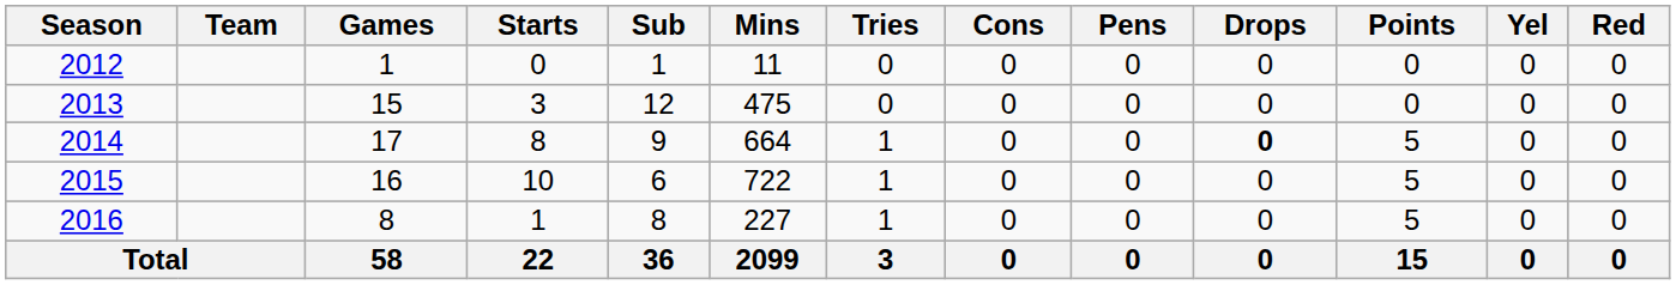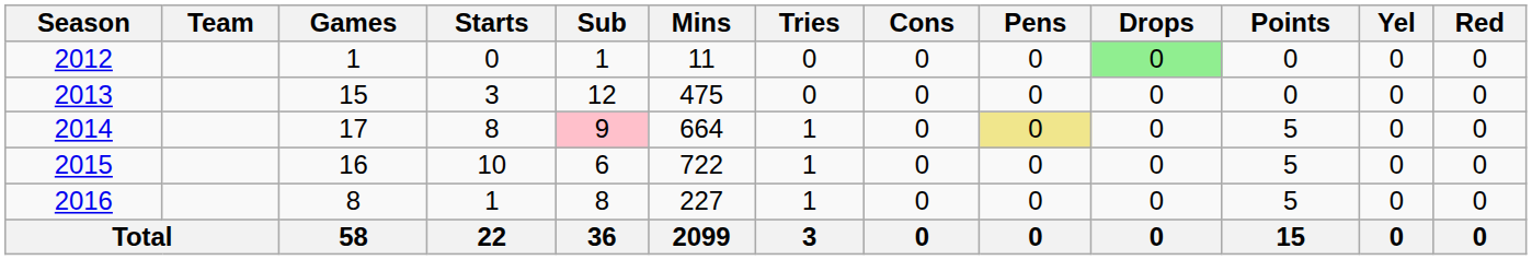2012 | Drops: no background -> lightgreen background
2014 | Sub: no background -> pink background
2014 | Pens: no background -> khaki background
2014 | Drops: bold -> normal
